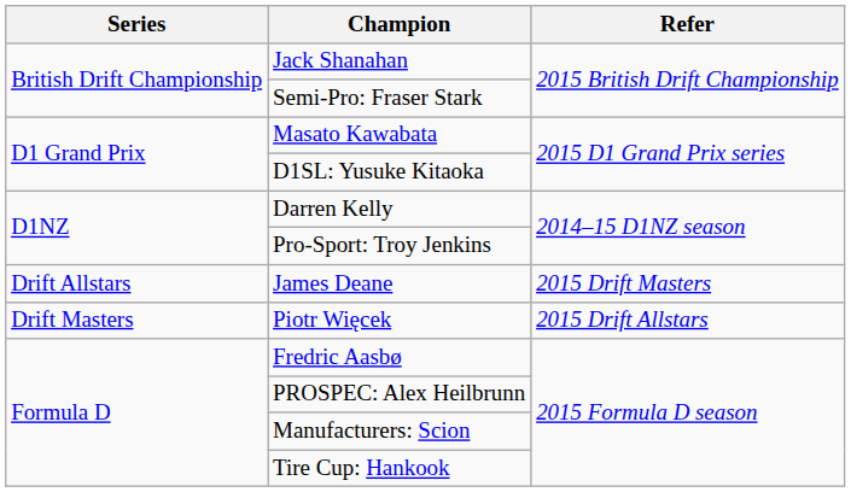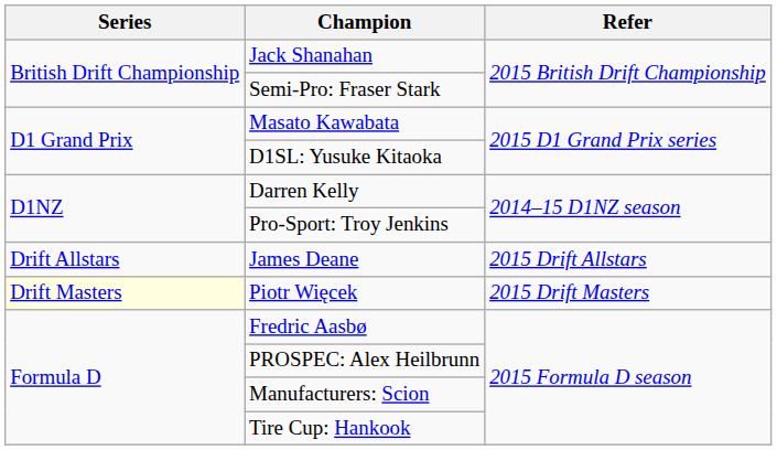James Deane | Refer: 2015 Drift Masters -> 2015 Drift Allstars
Piotr Więcek | Series: no background -> lightyellow background
Piotr Więcek | Refer: 2015 Drift Allstars -> 2015 Drift Masters
